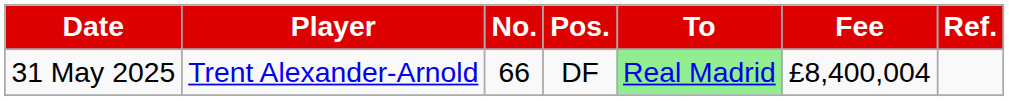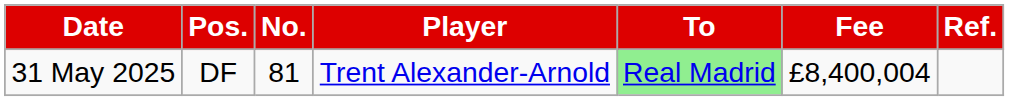columns swapped: Pos. <-> Player
31 May 2025 | No.: 66 -> 81
